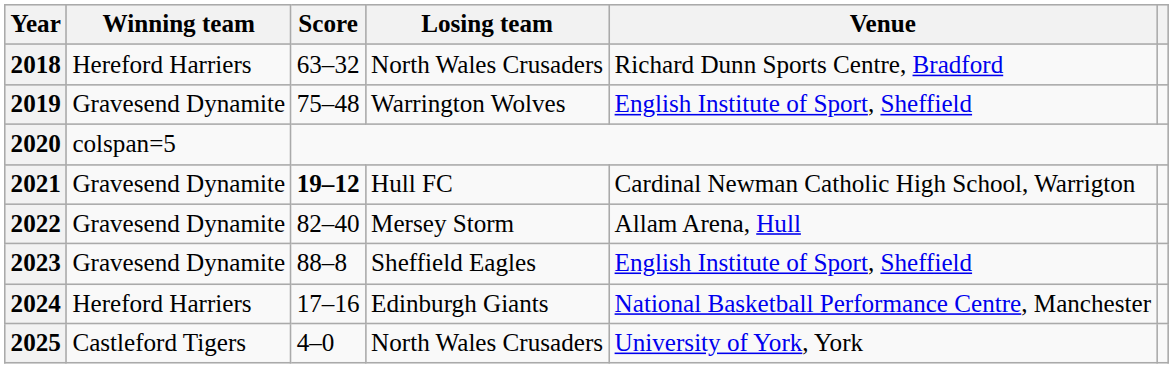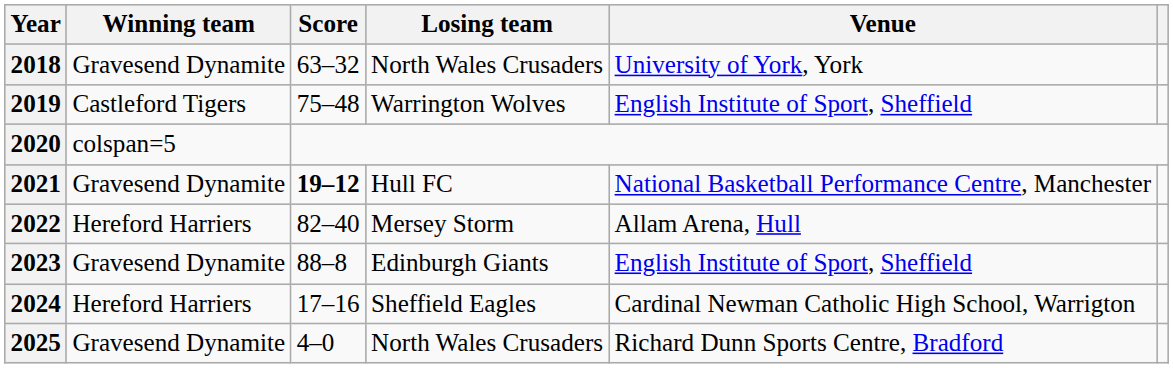2018 | Winning team: Hereford Harriers -> Gravesend Dynamite
2018 | Venue: Richard Dunn Sports Centre, Bradford -> University of York, York
2019 | Winning team: Gravesend Dynamite -> Castleford Tigers
2021 | Venue: Cardinal Newman Catholic High School, Warrigton -> National Basketball Performance Centre, Manchester
2022 | Winning team: Gravesend Dynamite -> Hereford Harriers
2023 | Losing team: Sheffield Eagles -> Edinburgh Giants
2024 | Losing team: Edinburgh Giants -> Sheffield Eagles
2024 | Venue: National Basketball Performance Centre, Manchester -> Cardinal Newman Catholic High School, Warrigton
2025 | Winning team: Castleford Tigers -> Gravesend Dynamite
2025 | Venue: University of York, York -> Richard Dunn Sports Centre, Bradford
